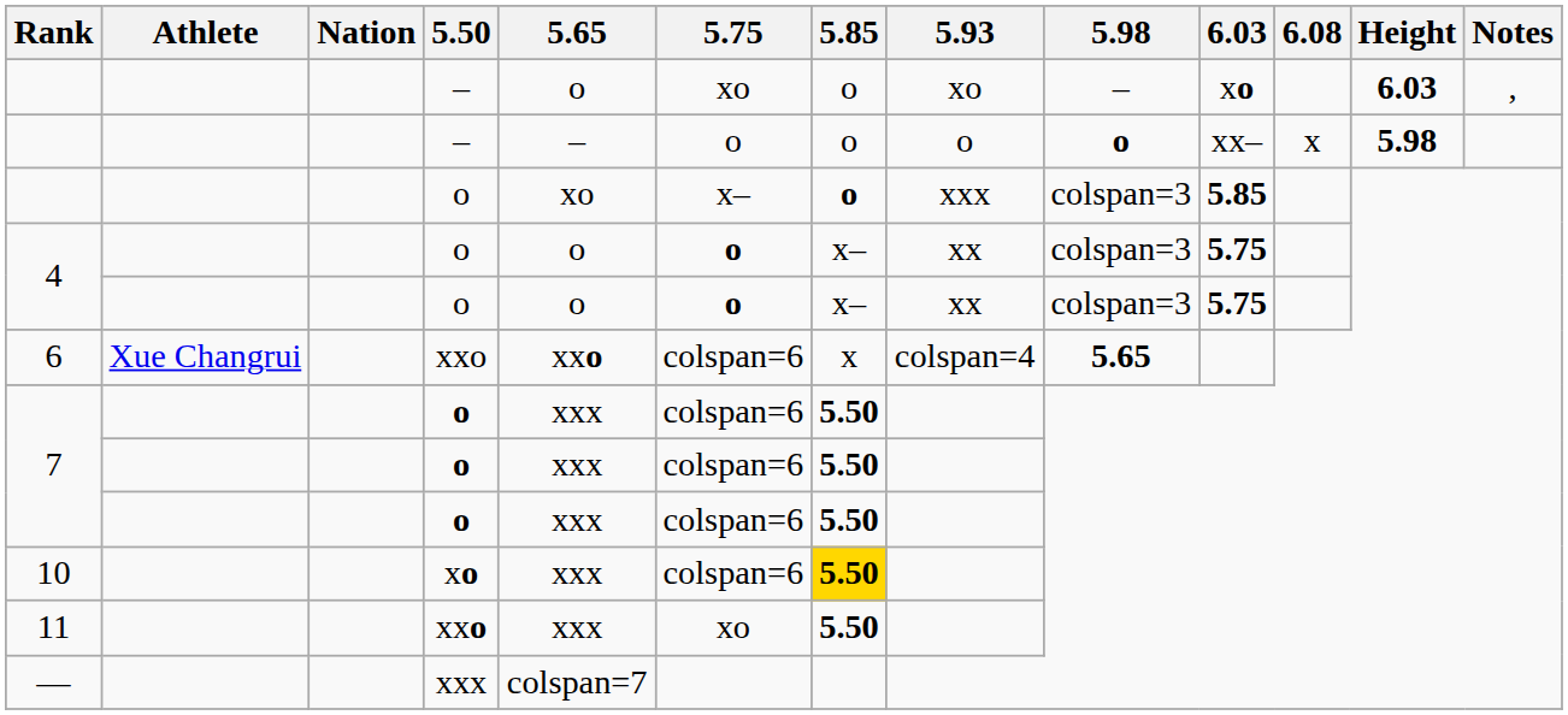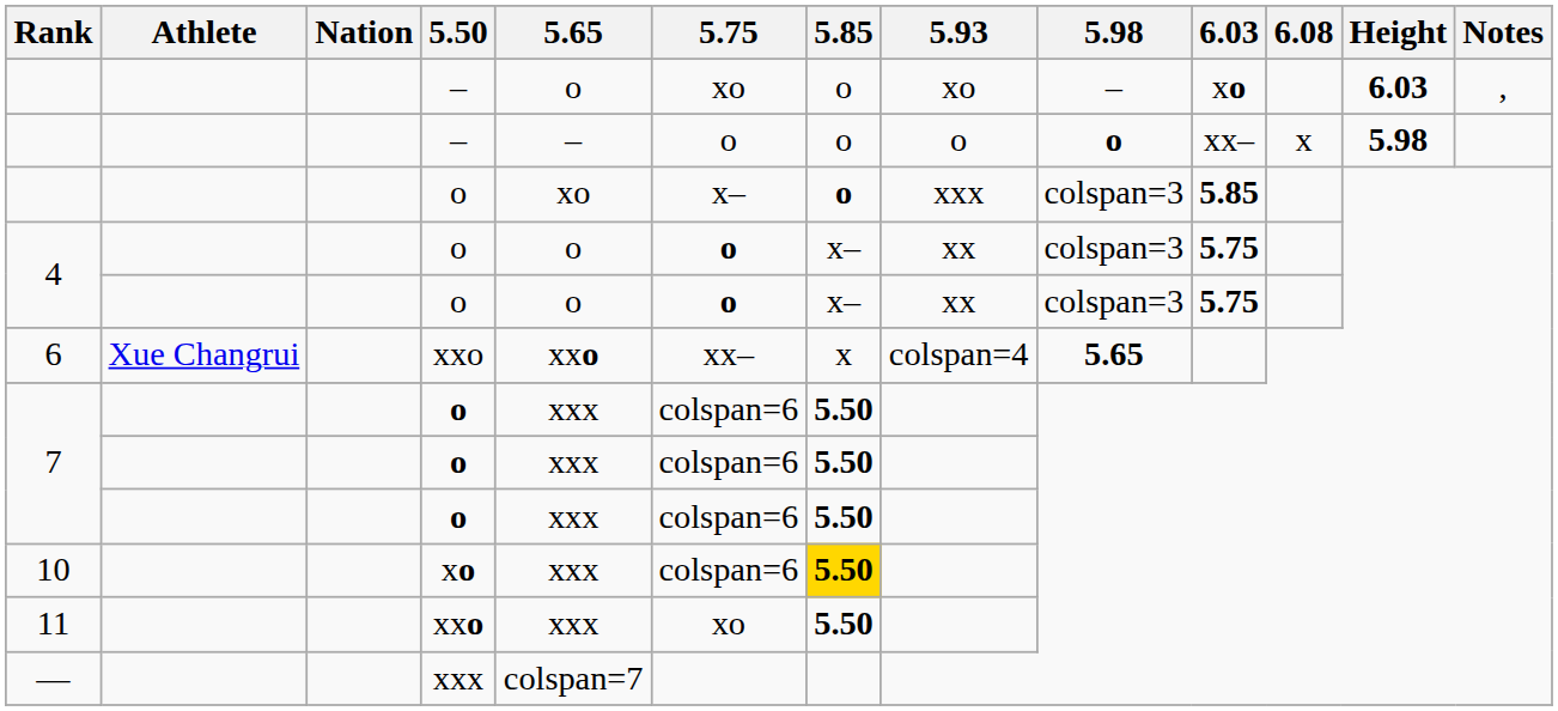6 | 5.75: colspan=6 -> xx–
